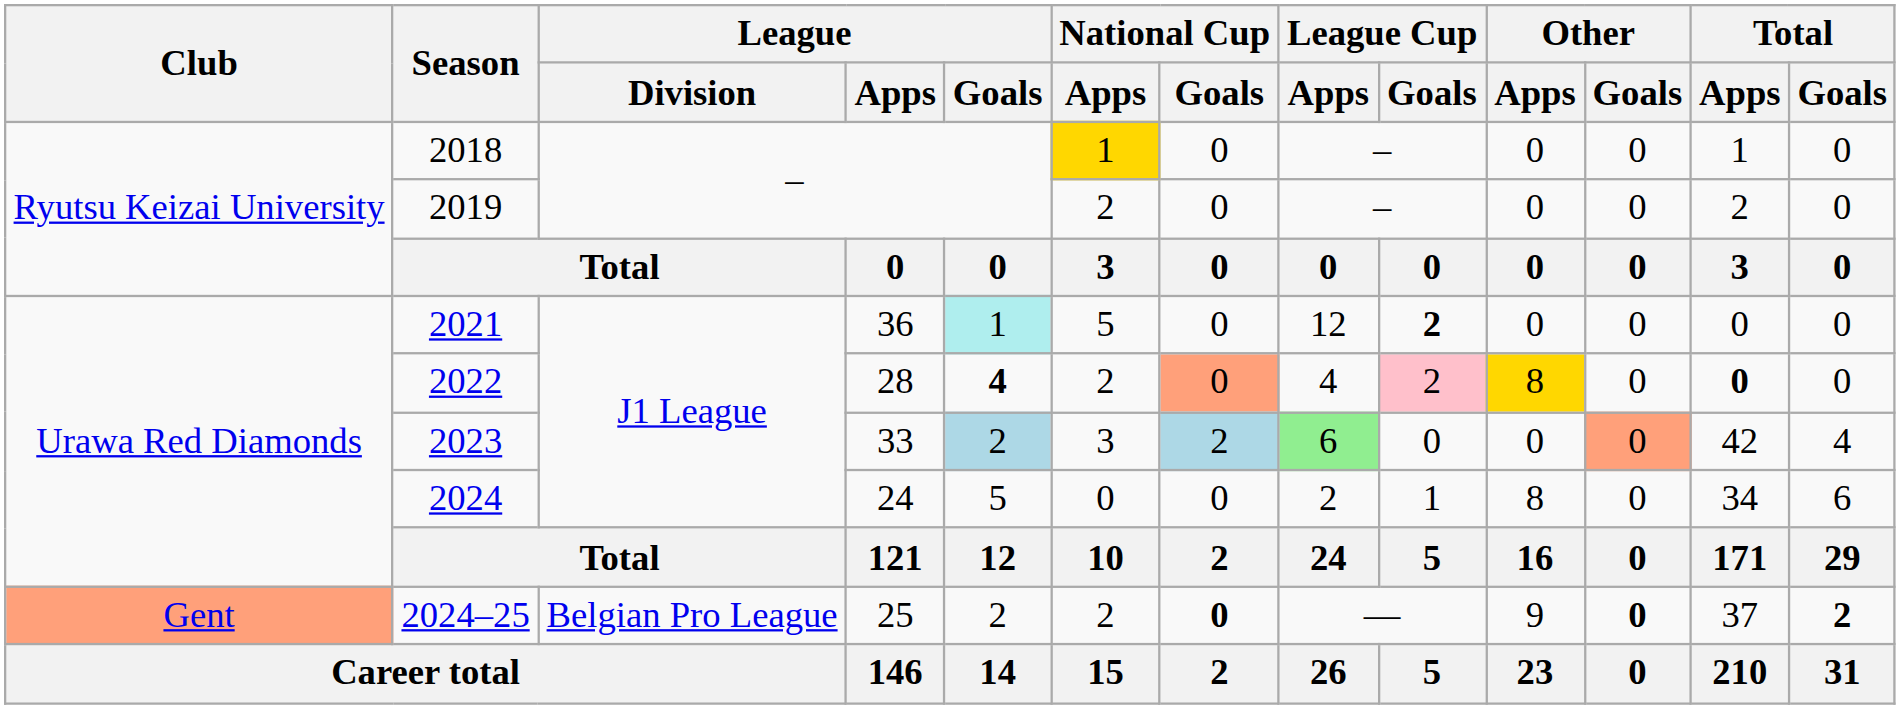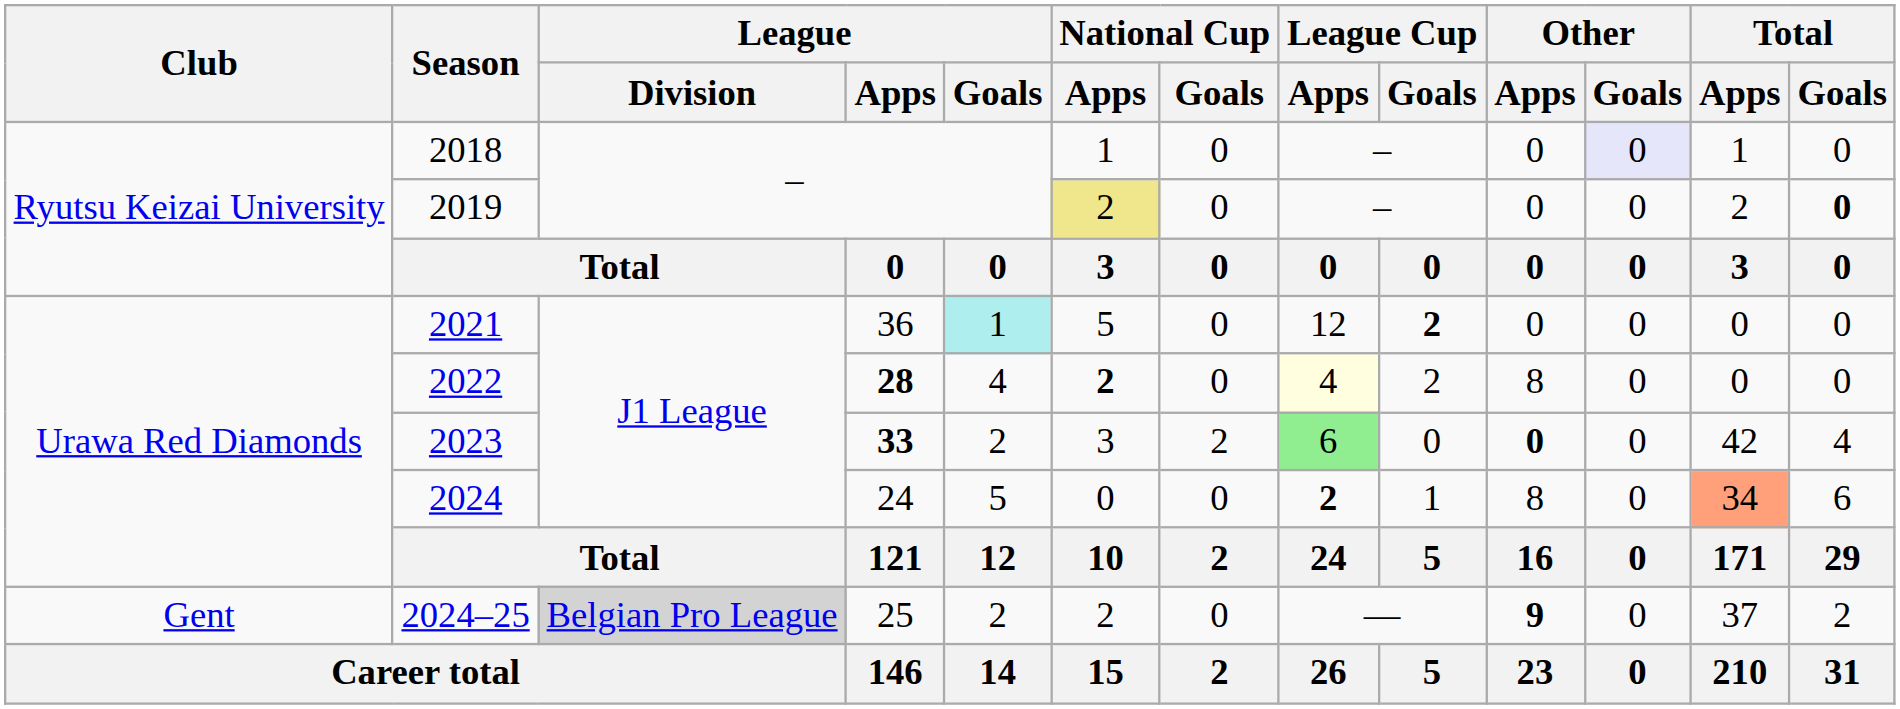2018 | National Cup / Apps: gold background -> no background
2018 | Other / Goals: no background -> lavender background
2019 | National Cup / Apps: no background -> khaki background
2019 | Total / Goals: normal -> bold
2022 | League / Apps: normal -> bold
2022 | League / Goals: bold -> normal
2022 | National Cup / Apps: normal -> bold
2022 | National Cup / Goals: lightsalmon background -> no background
2022 | League Cup / Apps: no background -> lightyellow background
2022 | League Cup / Goals: pink background -> no background
2022 | Other / Apps: gold background -> no background
2022 | Total / Apps: bold -> normal
2023 | League / Apps: normal -> bold
2023 | League / Goals: lightblue background -> no background
2023 | National Cup / Goals: lightblue background -> no background
2023 | Other / Apps: normal -> bold
2023 | Other / Goals: lightsalmon background -> no background
2024 | League Cup / Apps: normal -> bold
2024 | Total / Apps: no background -> lightsalmon background
2024–25 | Club: lightsalmon background -> no background
2024–25 | League / Division: no background -> lightgrey background
2024–25 | National Cup / Goals: bold -> normal
2024–25 | Other / Apps: normal -> bold
2024–25 | Other / Goals: bold -> normal
2024–25 | Total / Goals: bold -> normal
